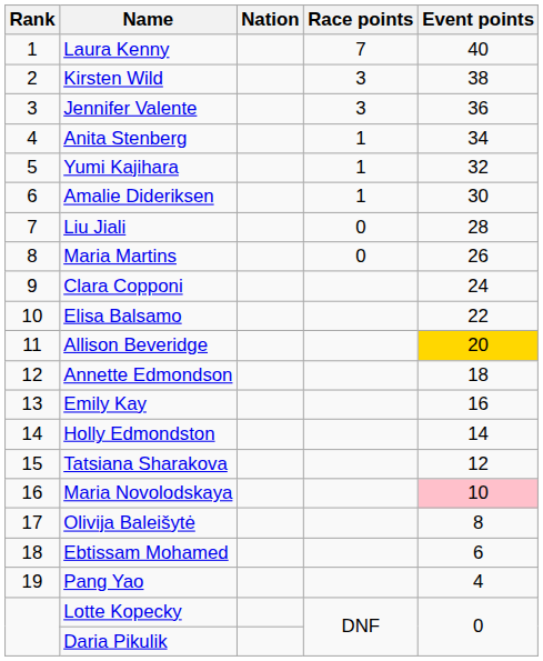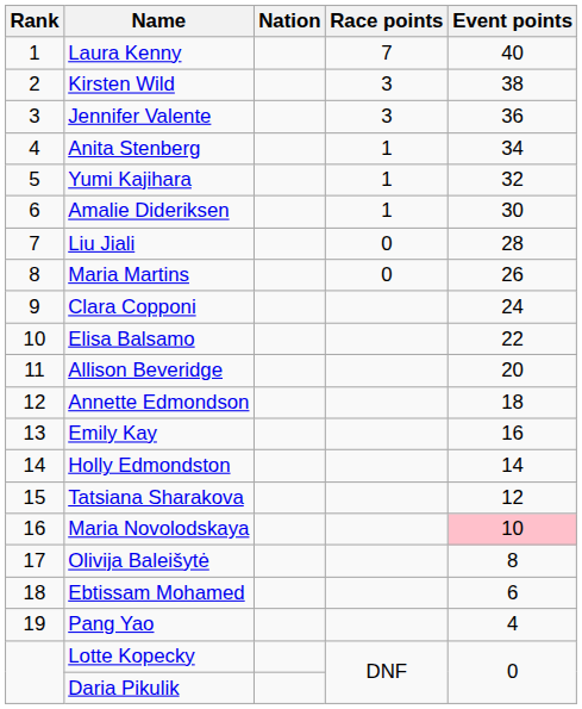Allison Beveridge | Event points: gold background -> no background
